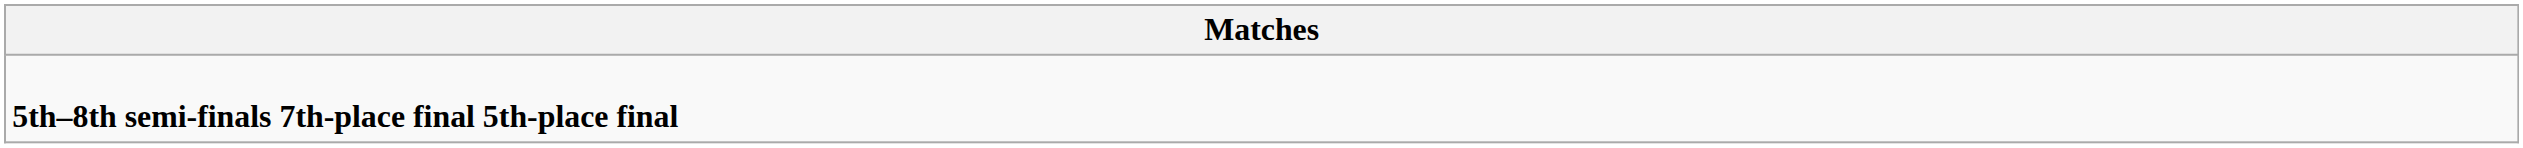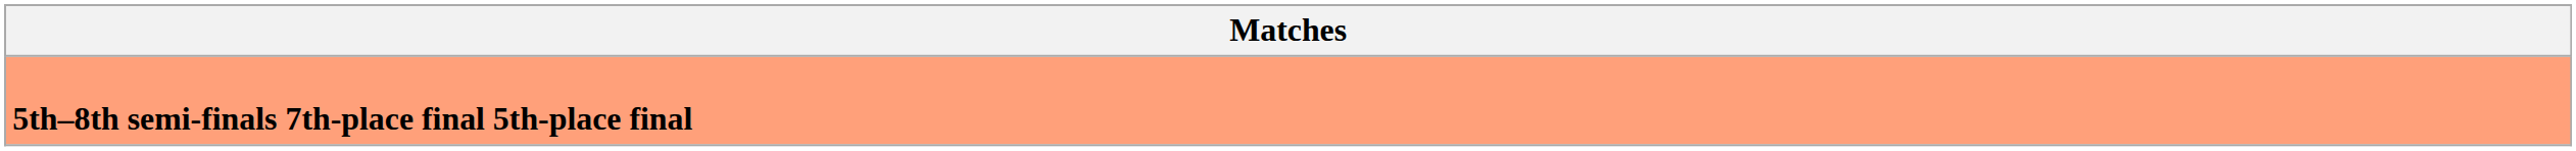row 2 | column 1: no background -> lightsalmon background
